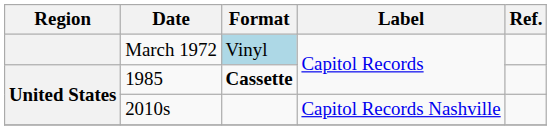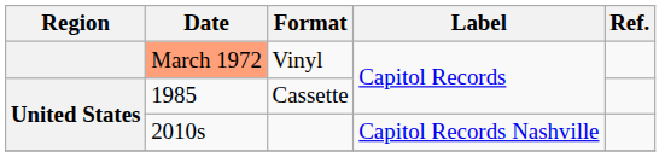Vinyl | Date: no background -> lightsalmon background
Vinyl | Format: lightblue background -> no background
Cassette | Format: bold -> normal
